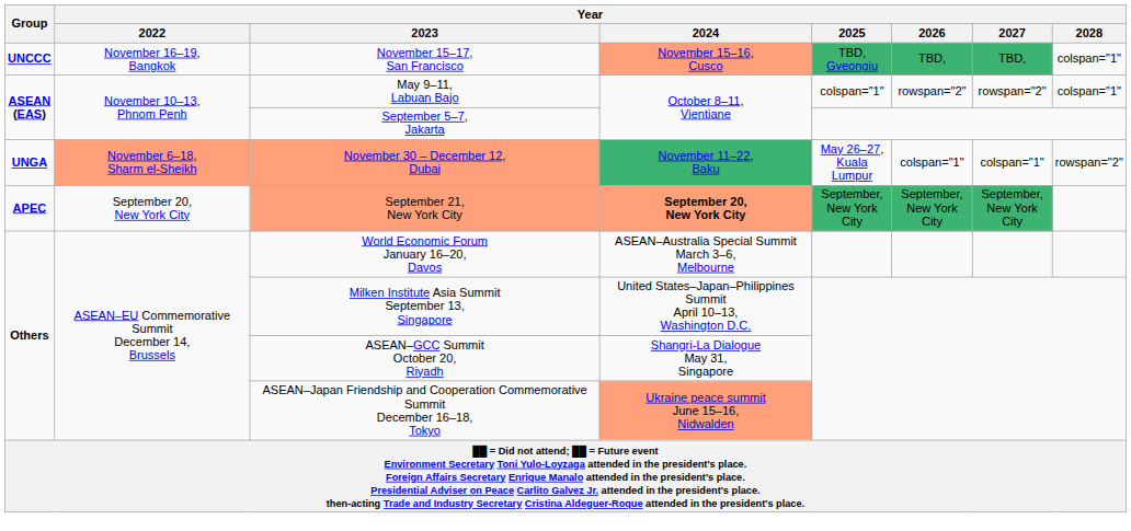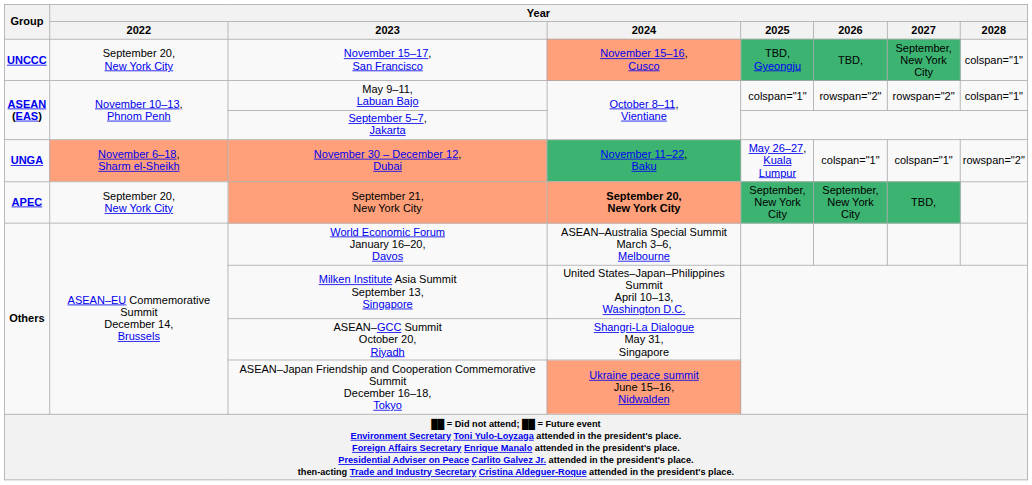November 15–17, San Francisco | Year / 2022: November 16–19, Bangkok -> September 20, New York City
November 15–17, San Francisco | Year / 2027: TBD, -> September, New York City
September 21, New York City | Year / 2027: September, New York City -> TBD,
